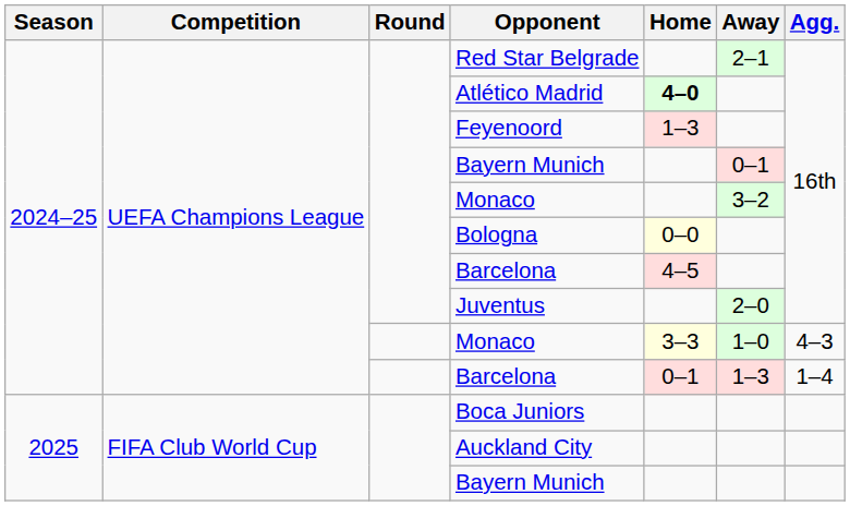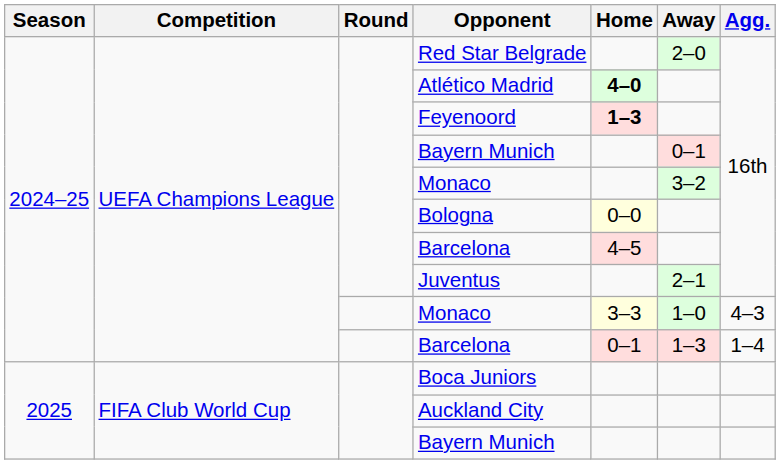Red Star Belgrade | Away: 2–1 -> 2–0
Feyenoord | Home: normal -> bold
Juventus | Away: 2–0 -> 2–1
